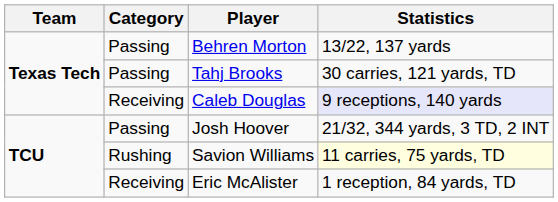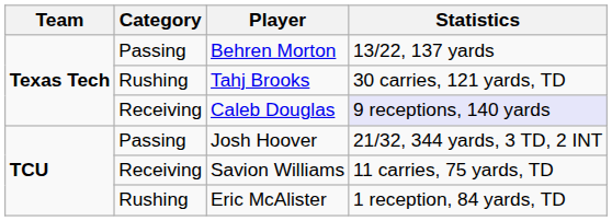Tahj Brooks | Category: Passing -> Rushing
Savion Williams | Category: Rushing -> Receiving
Savion Williams | Statistics: lightyellow background -> no background
Eric McAlister | Category: Receiving -> Rushing
